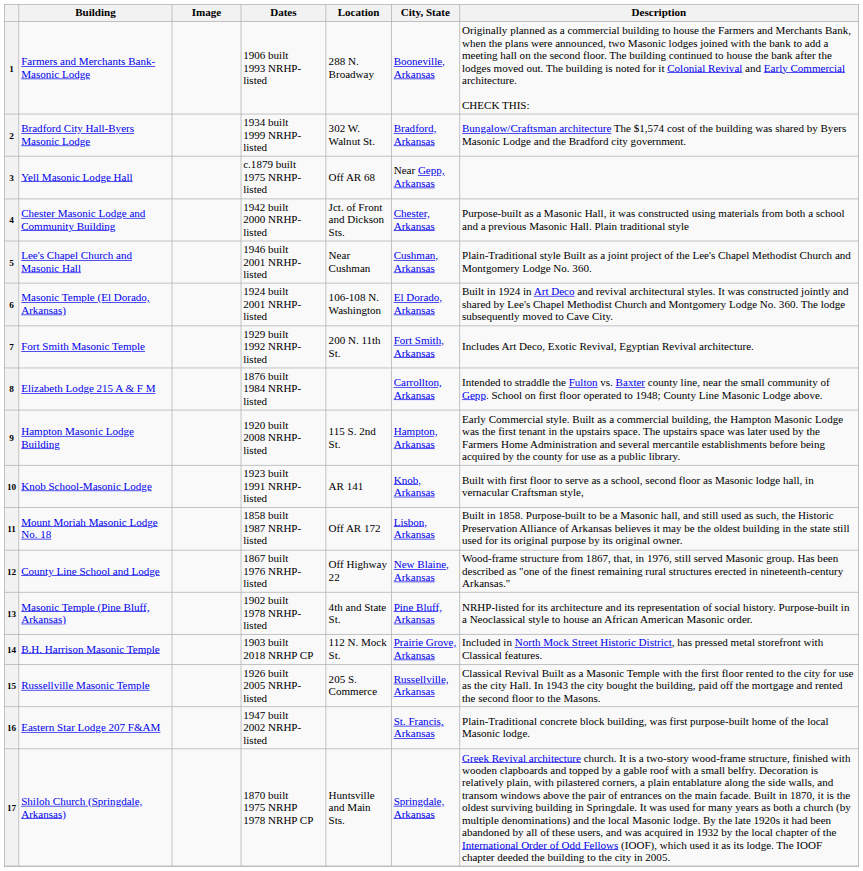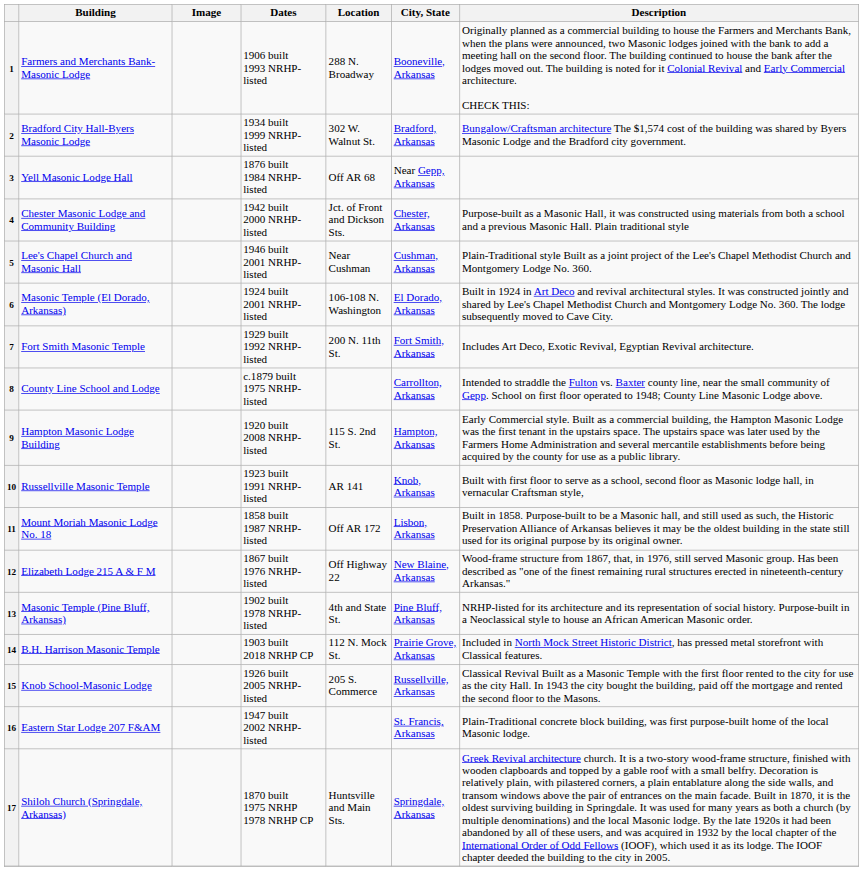3 | Dates: c.1879 built 1975 NRHP-listed -> 1876 built 1984 NRHP-listed
8 | Building: Elizabeth Lodge 215 A & F M -> County Line School and Lodge
8 | Dates: 1876 built 1984 NRHP-listed -> c.1879 built 1975 NRHP-listed
10 | Building: Knob School-Masonic Lodge -> Russellville Masonic Temple
12 | Building: County Line School and Lodge -> Elizabeth Lodge 215 A & F M
15 | Building: Russellville Masonic Temple -> Knob School-Masonic Lodge
